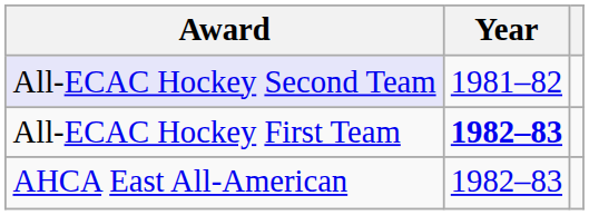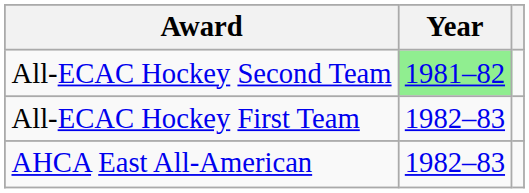row 2 | Award: lavender background -> no background
row 2 | Year: no background -> lightgreen background
row 3 | Year: bold -> normal
